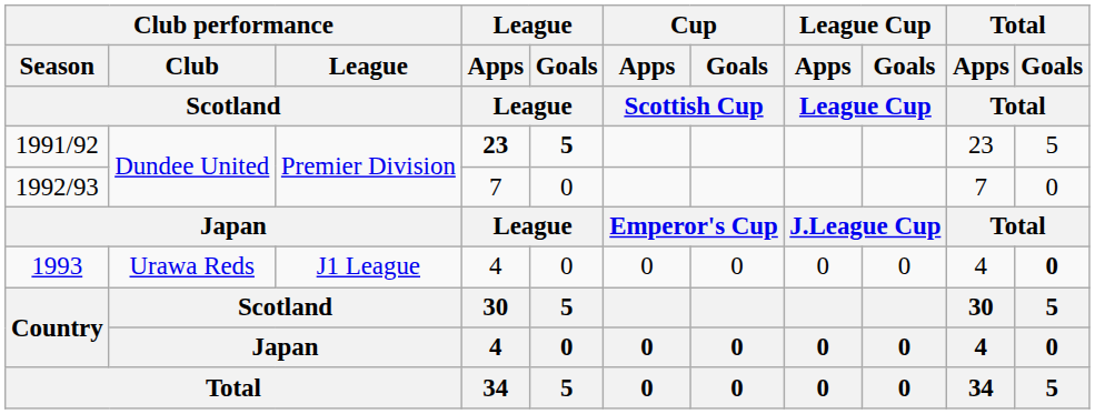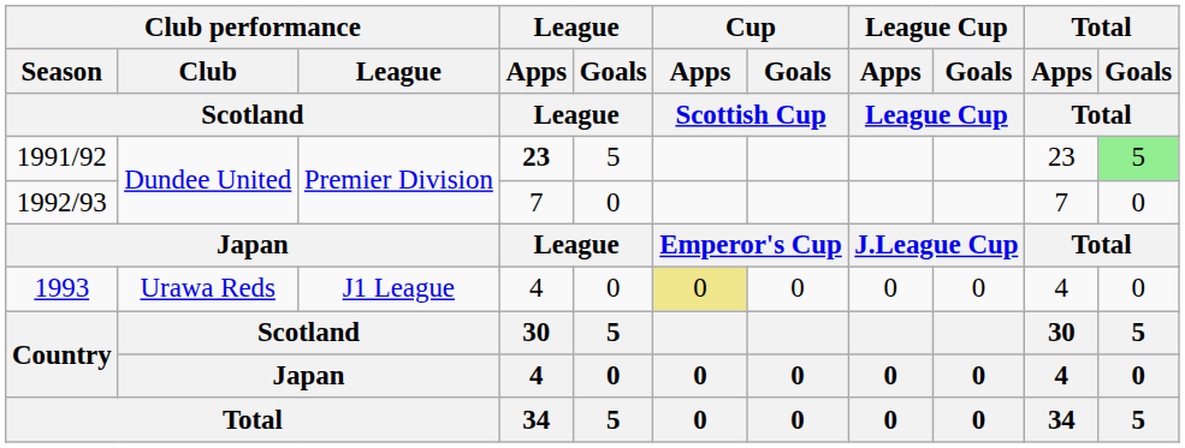1991/92 | League / Goals / League: bold -> normal
1991/92 | Total / Goals / Total: no background -> lightgreen background
1993 | Cup / Apps / Scottish Cup: no background -> khaki background
1993 | Total / Goals / Total: bold -> normal
